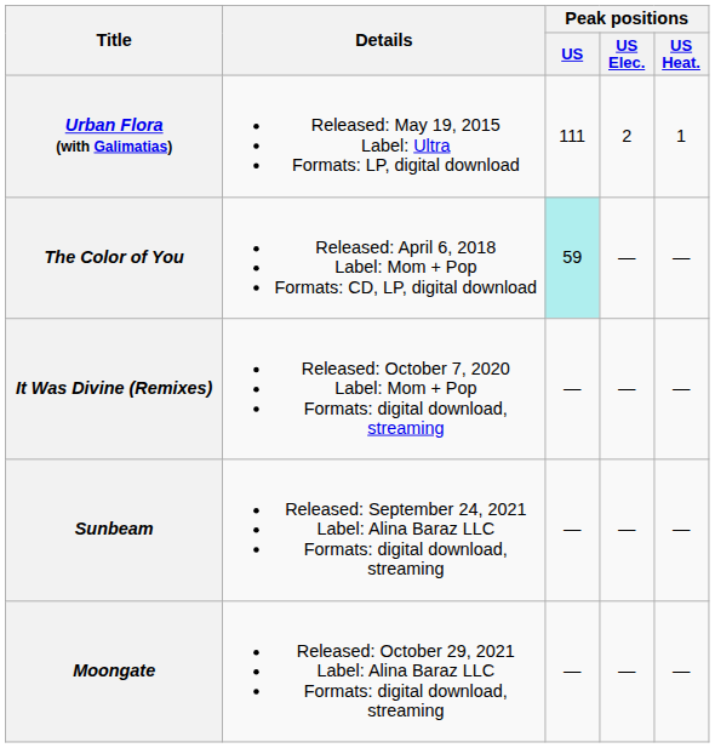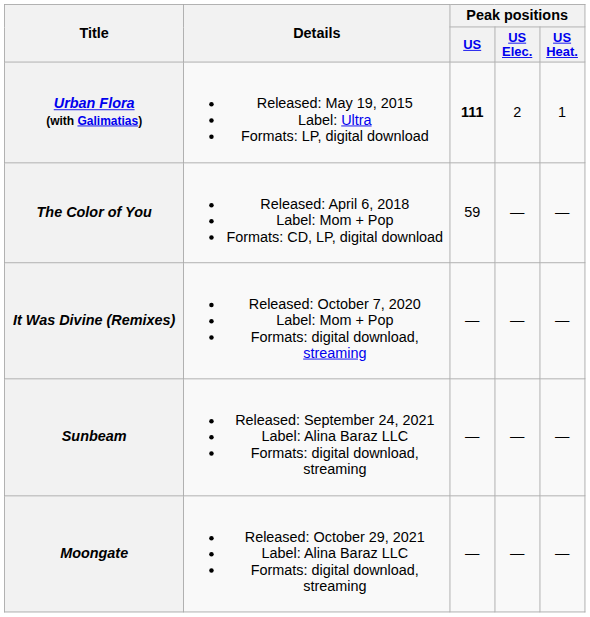Urban Flora (with Galimatias) | Peak positions / US: normal -> bold
The Color of You | Peak positions / US: paleturquoise background -> no background
